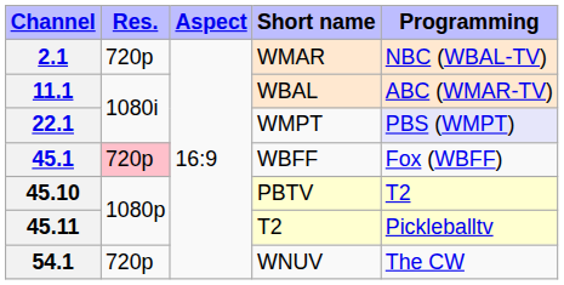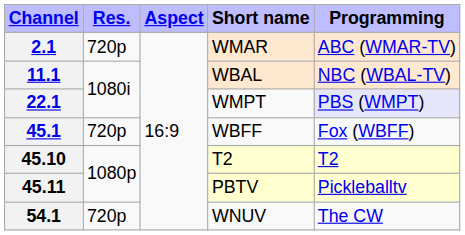2.1 | Programming: NBC (WBAL-TV) -> ABC (WMAR-TV)
11.1 | Programming: ABC (WMAR-TV) -> NBC (WBAL-TV)
45.1 | Res.: pink background -> no background
45.10 | Short name: PBTV -> T2
45.11 | Short name: T2 -> PBTV
